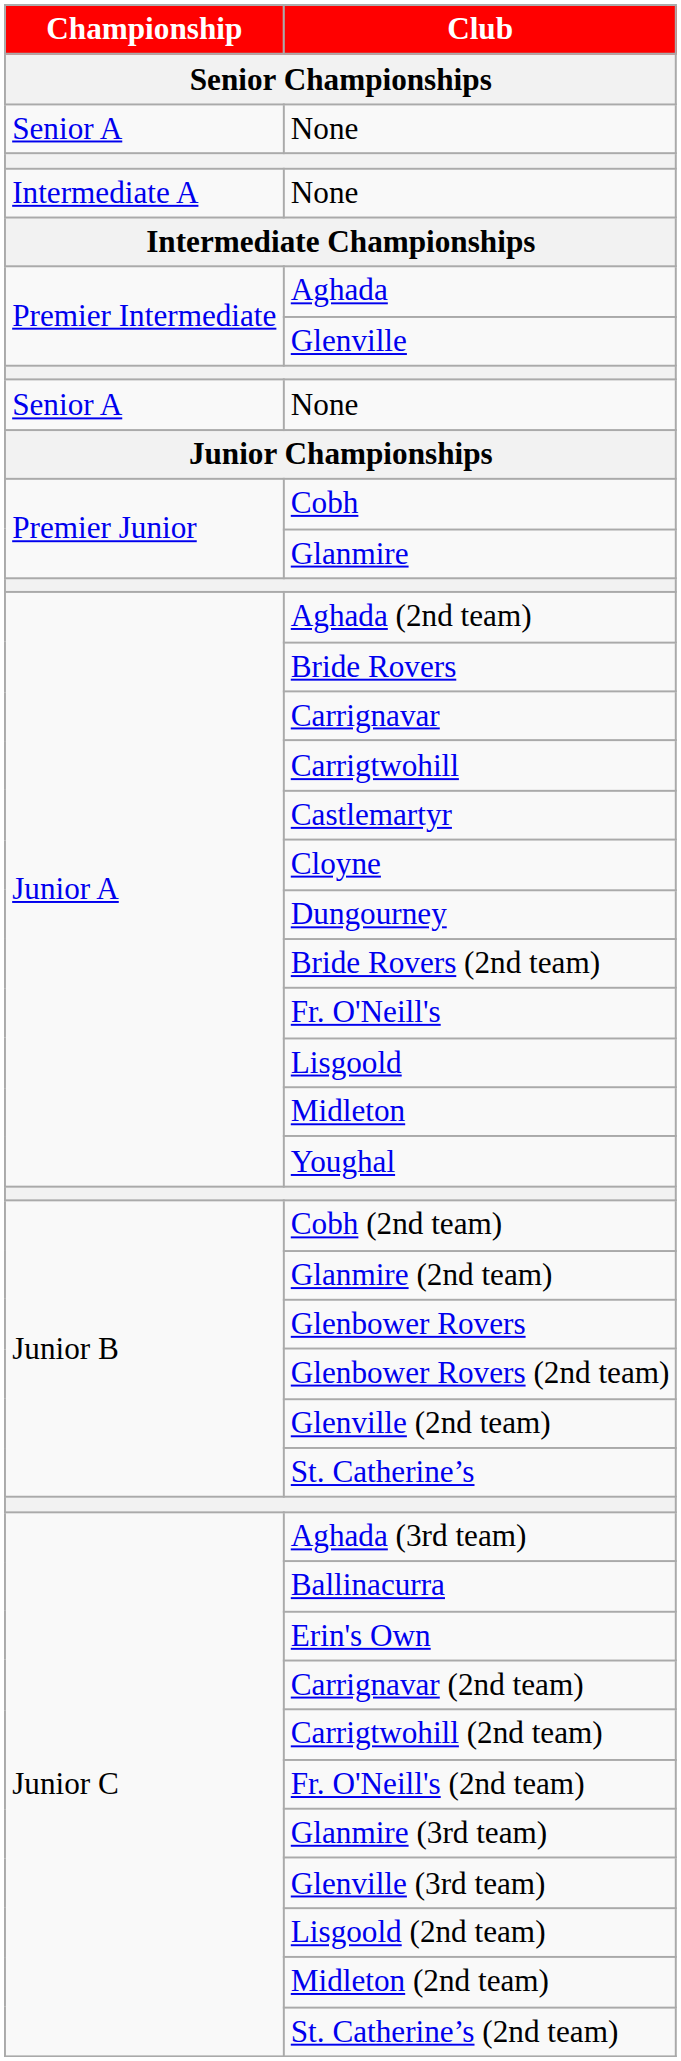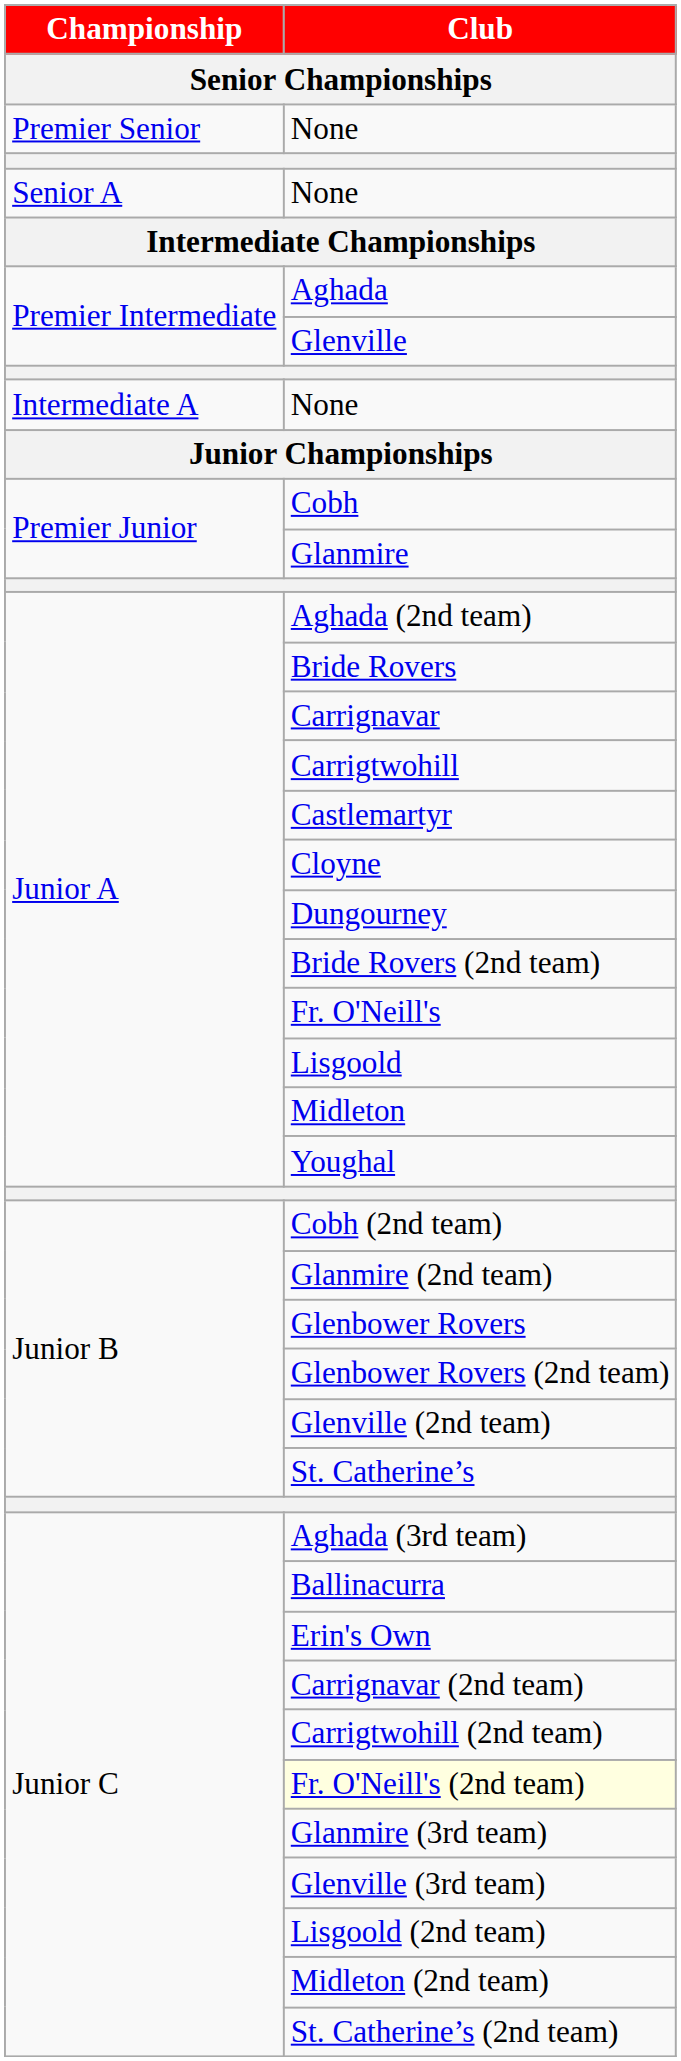row 3 | Championship: Senior A -> Premier Senior
row 5 | Championship: Intermediate A -> Senior A
row 10 | Championship: Senior A -> Intermediate A
row 40 | Club: no background -> lightyellow background
